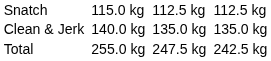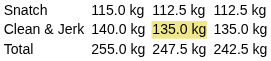Clean & Jerk | column 3: no background -> khaki background
